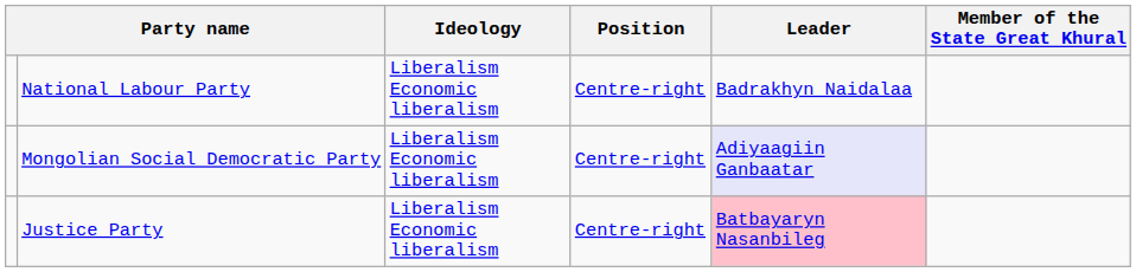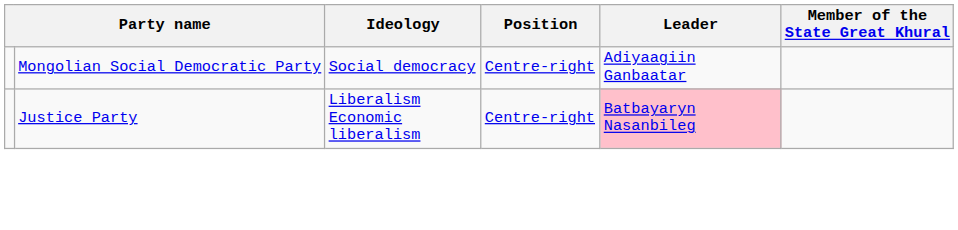- row: National Labour Party | Liberalism Economic liberalism | Centre-right | Badrakhyn Naidalaa
Mongolian Social Democratic Party | Ideology: Liberalism Economic liberalism -> Social democracy
Mongolian Social Democratic Party | Leader: lavender background -> no background
